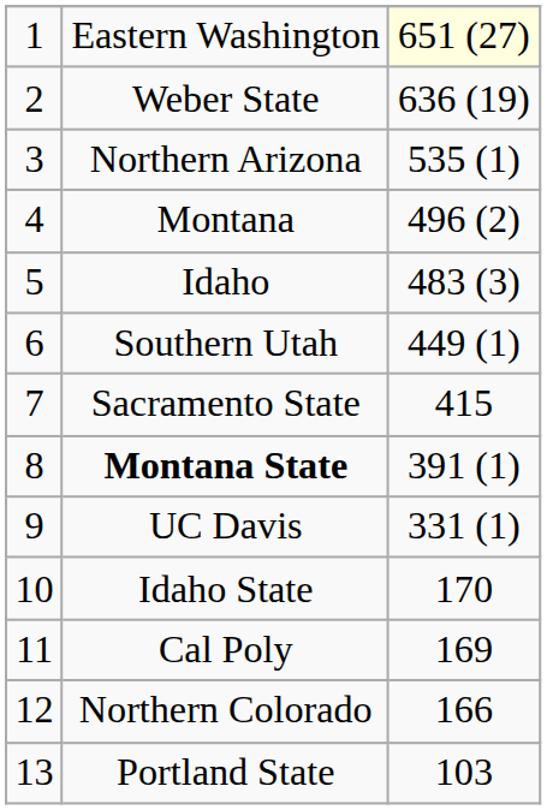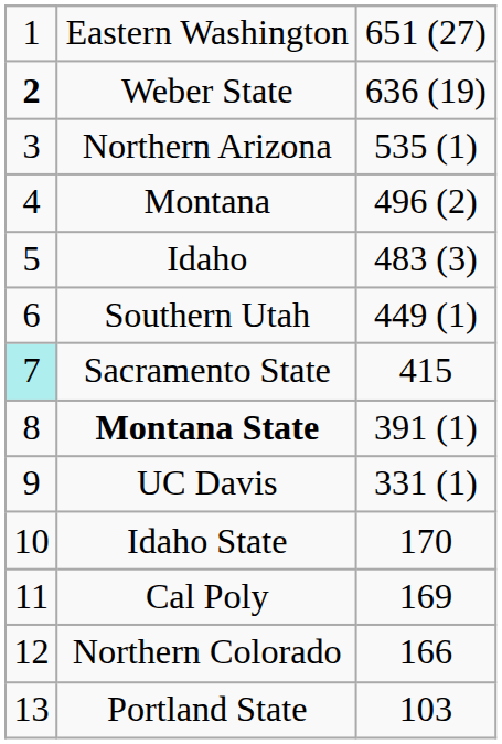Eastern Washington | column 3: lightyellow background -> no background
Weber State | column 1: normal -> bold
Sacramento State | column 1: no background -> paleturquoise background
